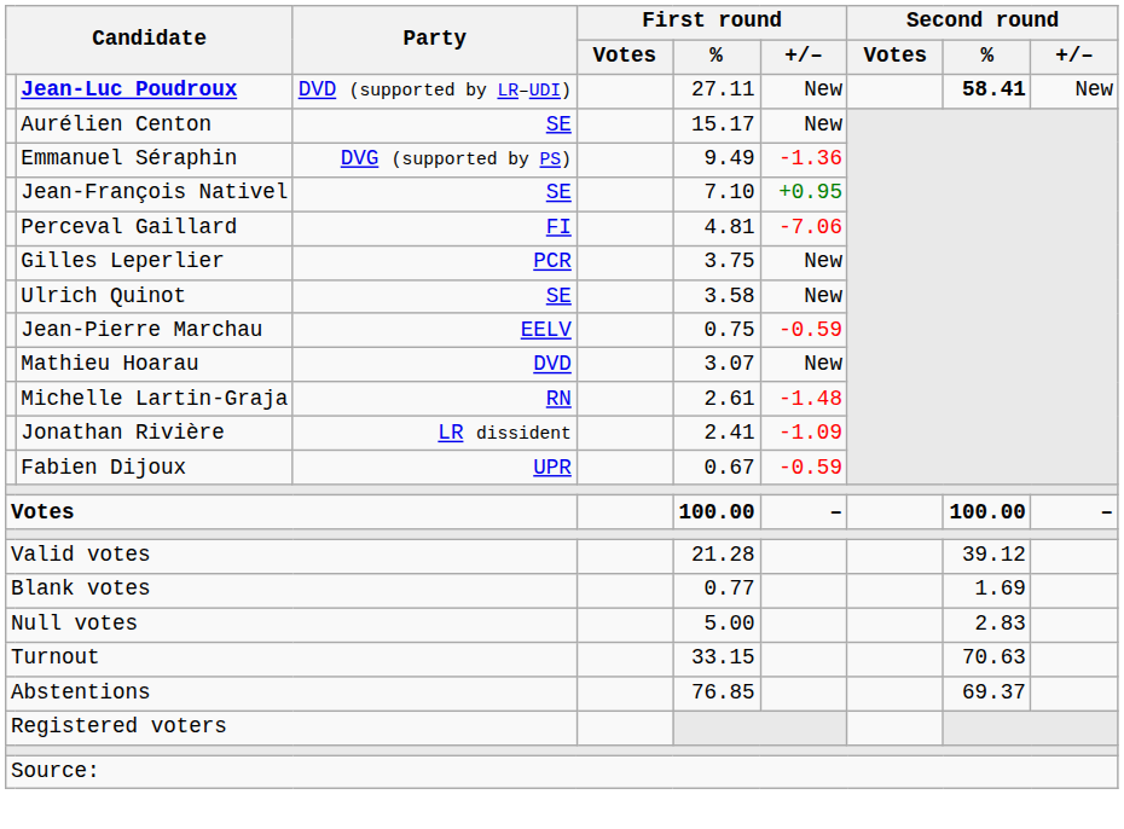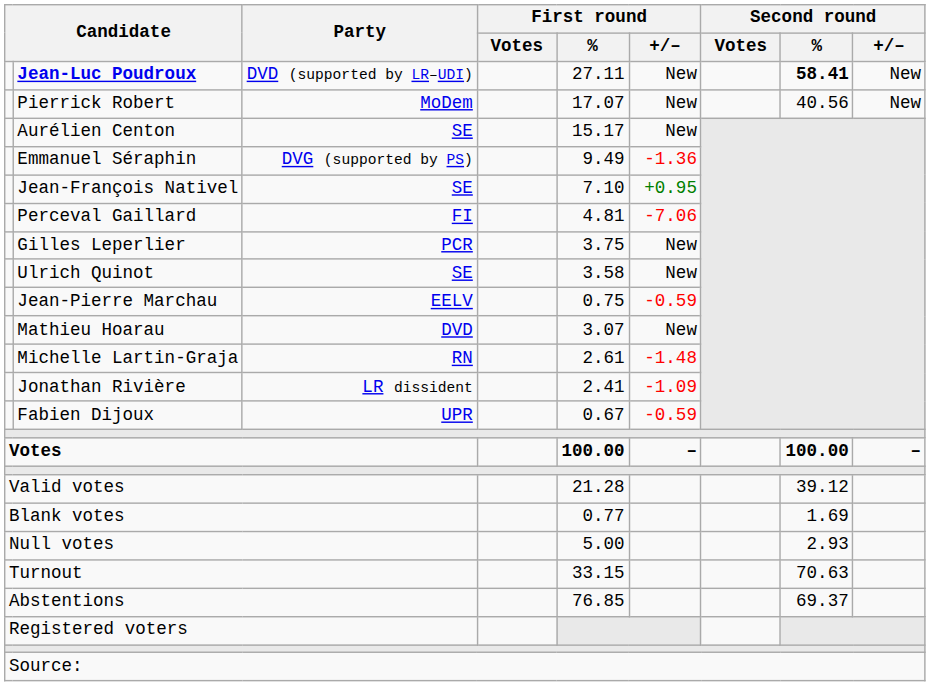+ row: Pierrick Robert | MoDem | 17.07 | New | 40.56 | New
Null votes | Second round / %: 2.83 -> 2.93
